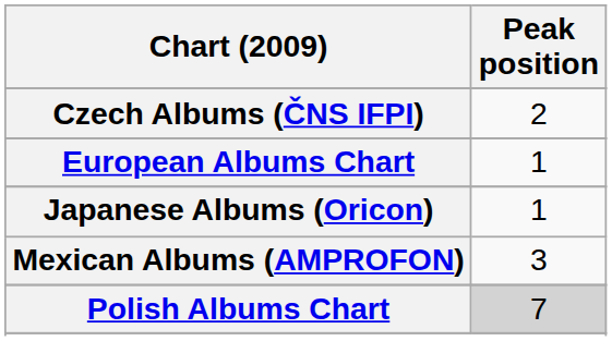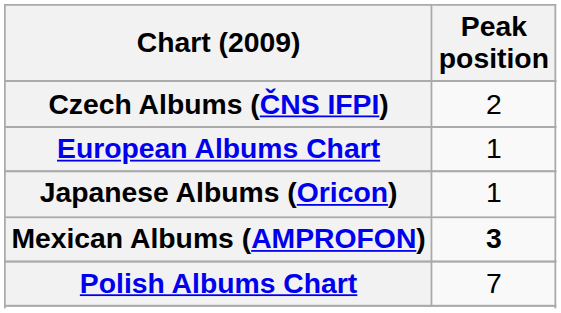Mexican Albums (AMPROFON) | Peak position: normal -> bold
Polish Albums Chart | Peak position: lightgrey background -> no background
